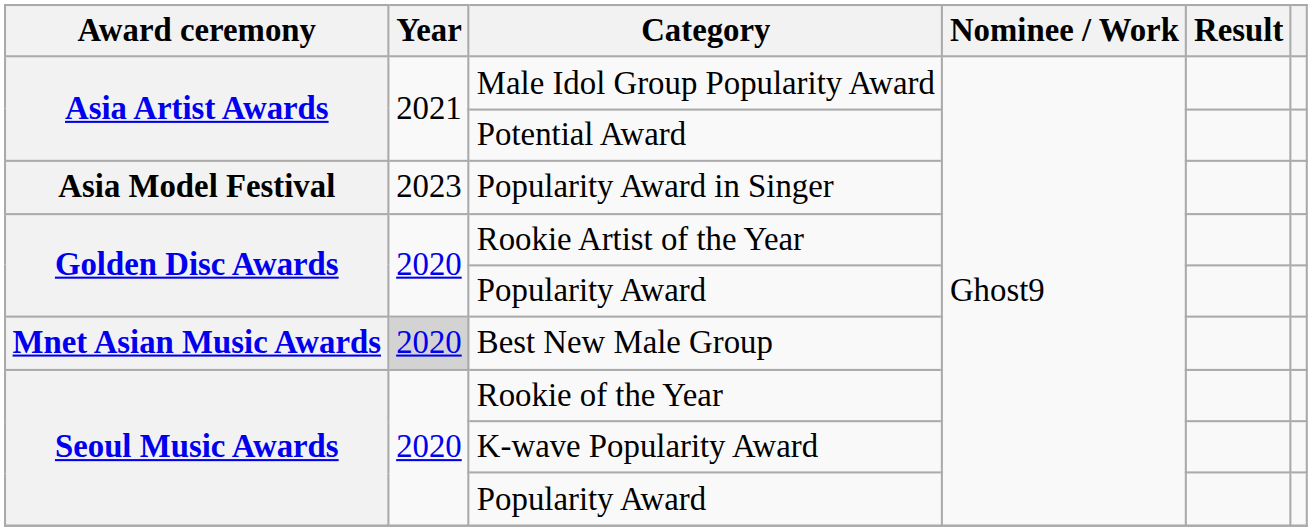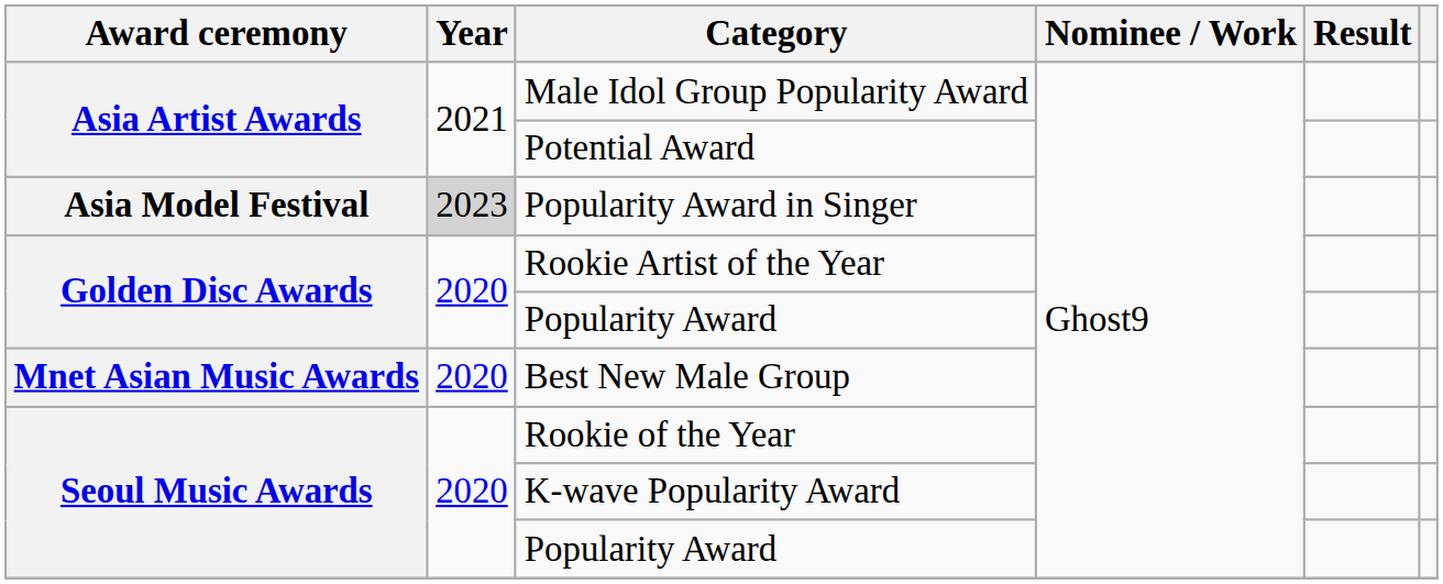Popularity Award in Singer | Year: no background -> lightgrey background
Best New Male Group | Year: lightgrey background -> no background
